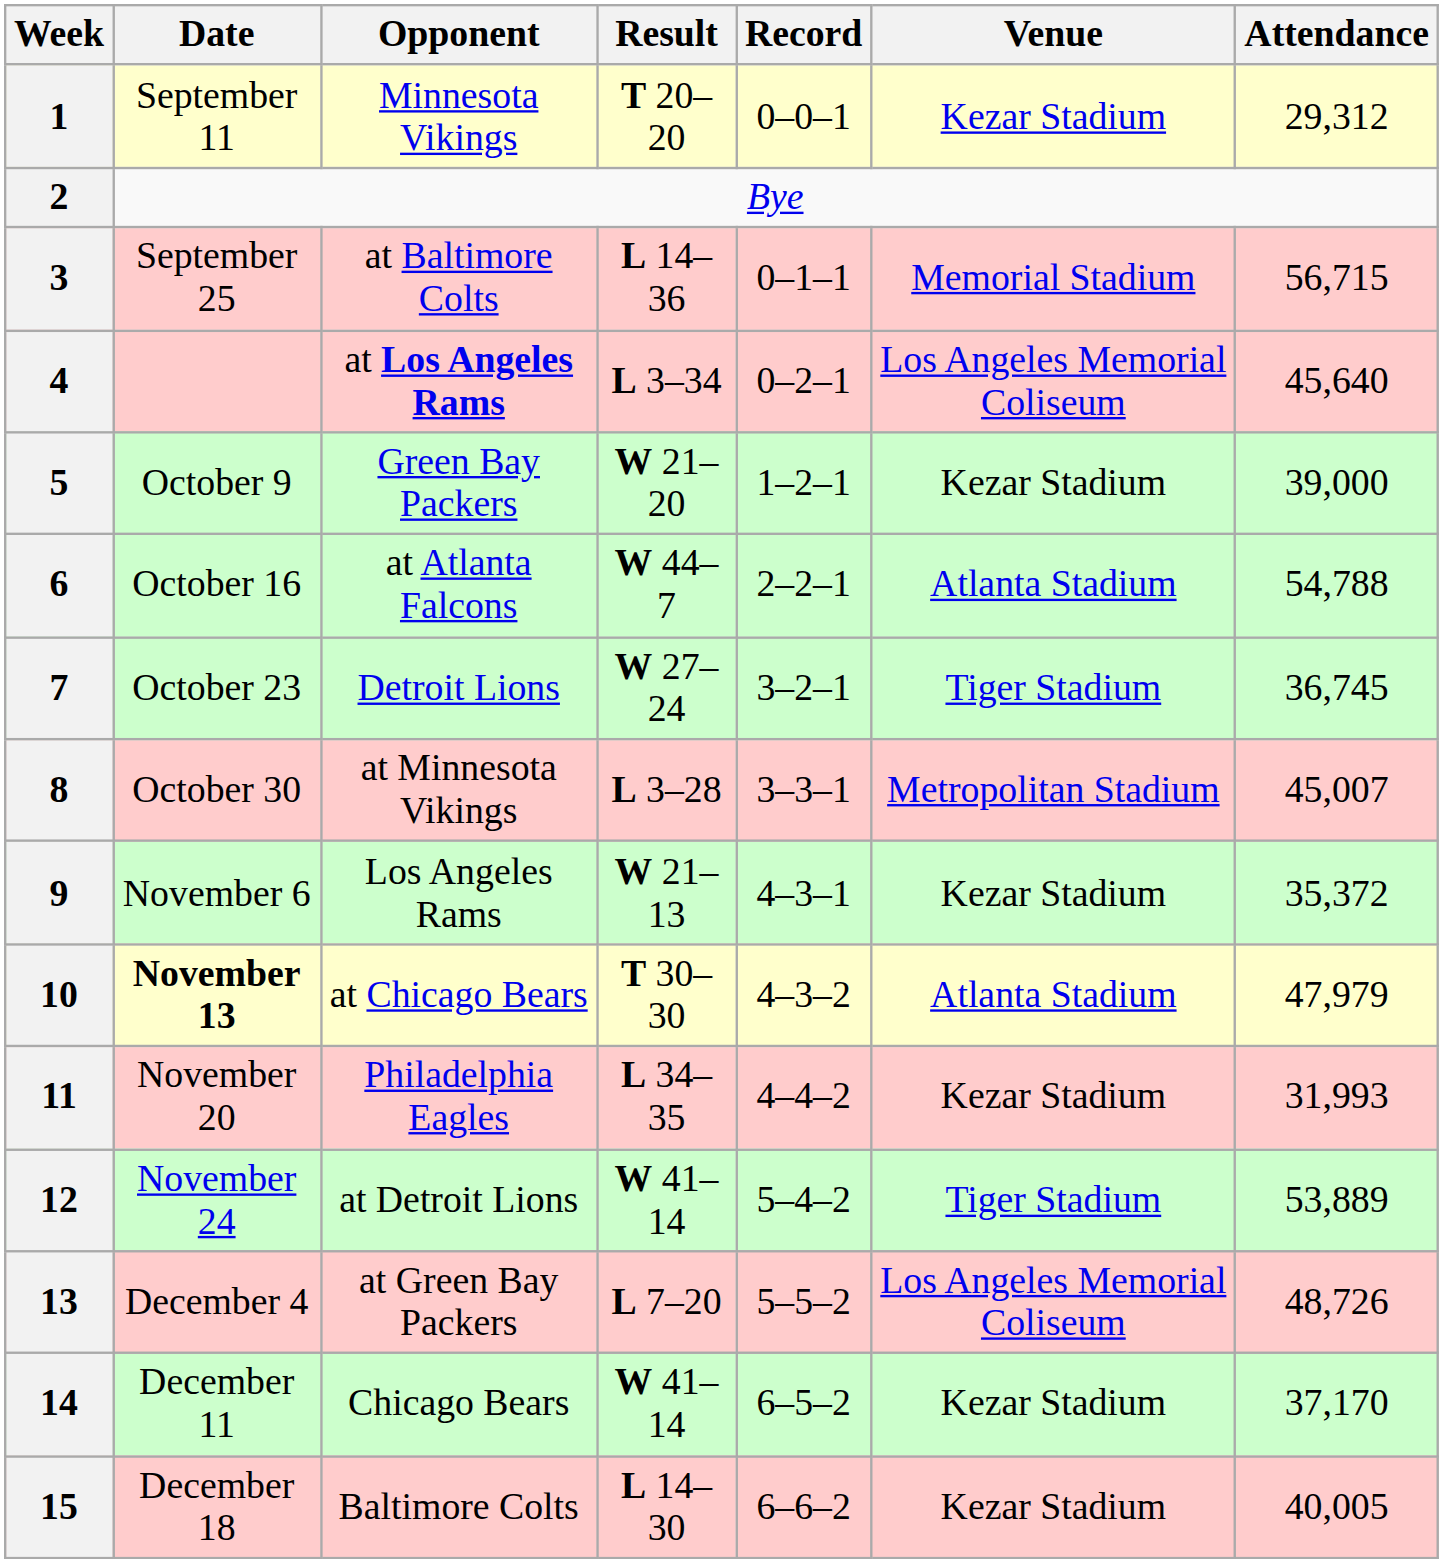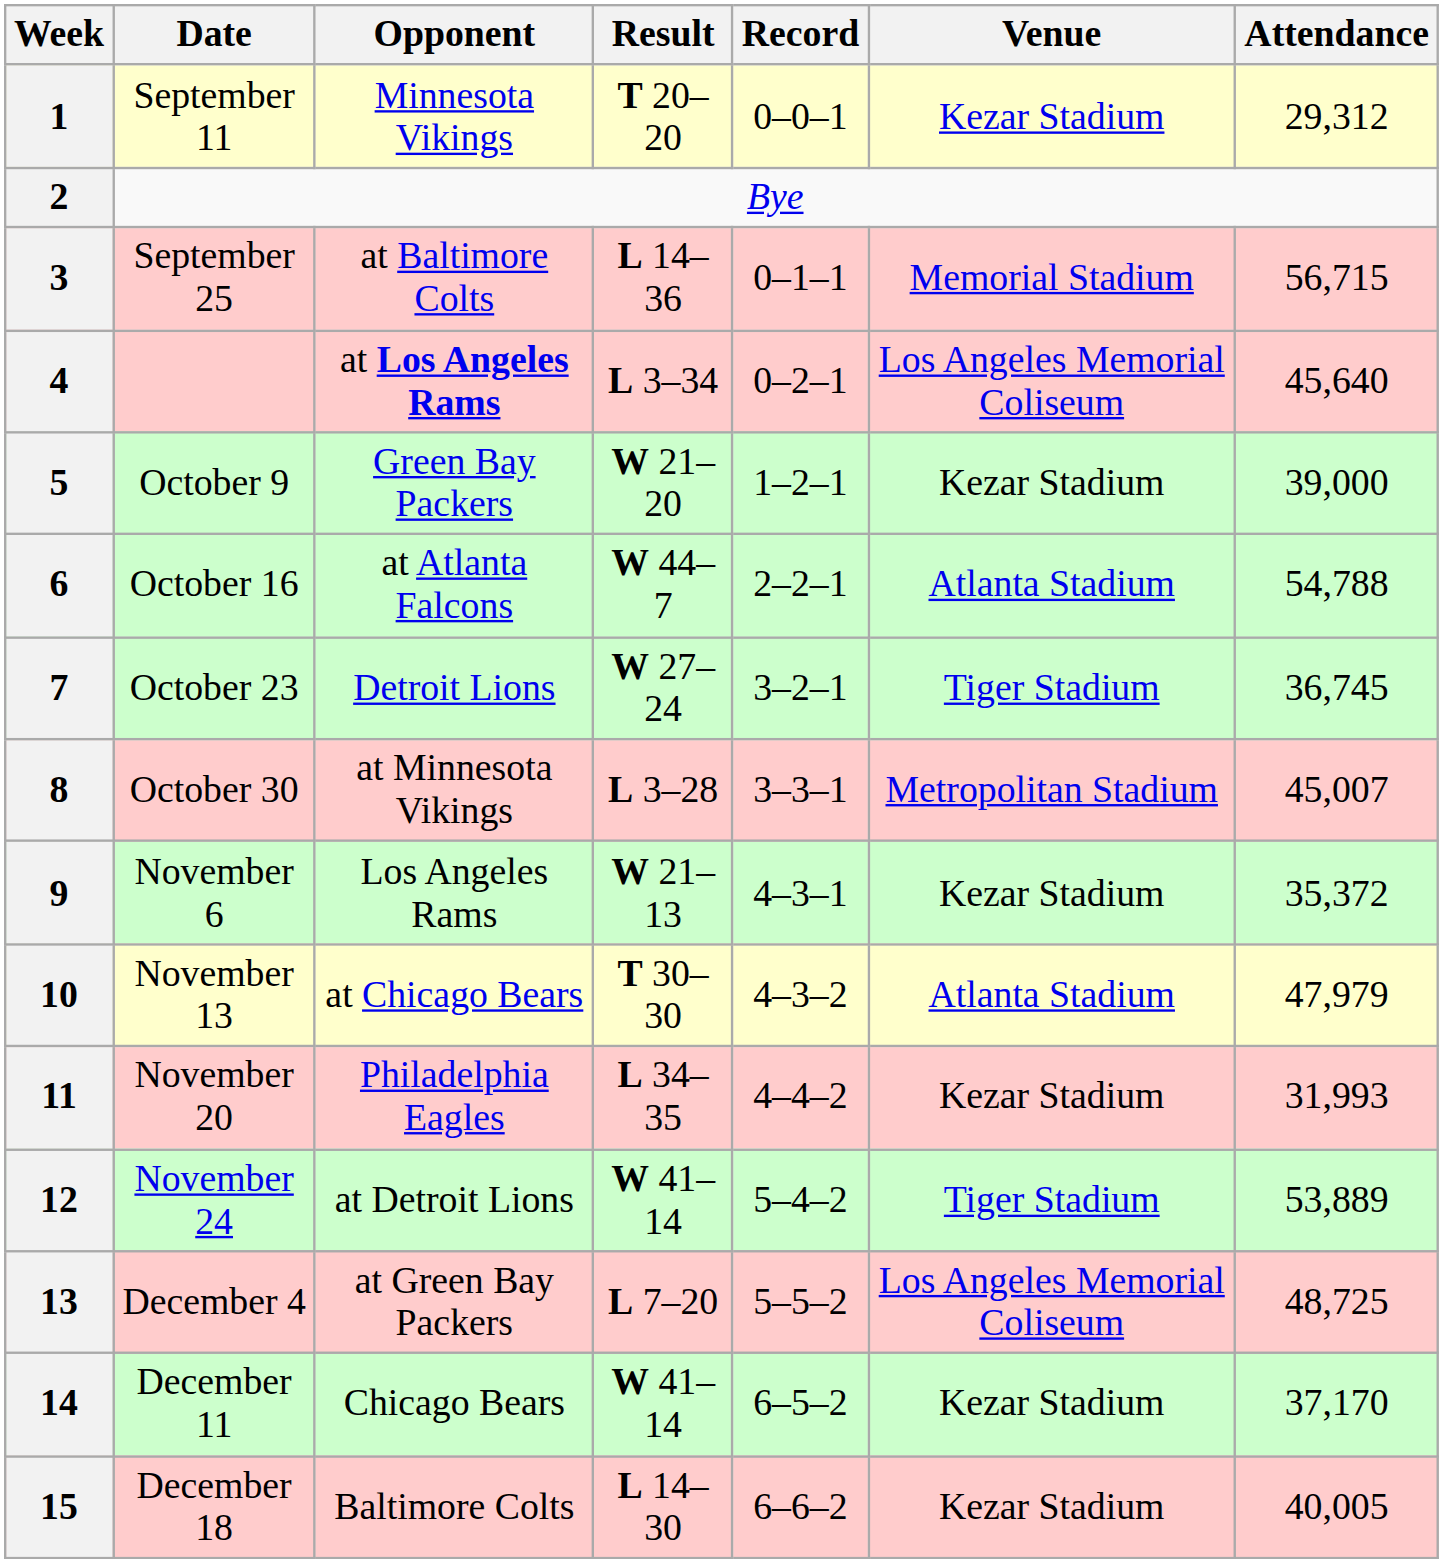10 | Date: bold -> normal
13 | Attendance: 48,726 -> 48,725
